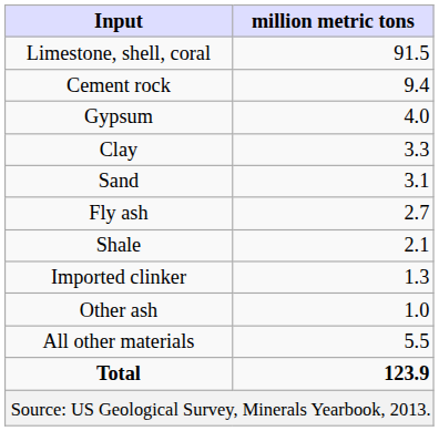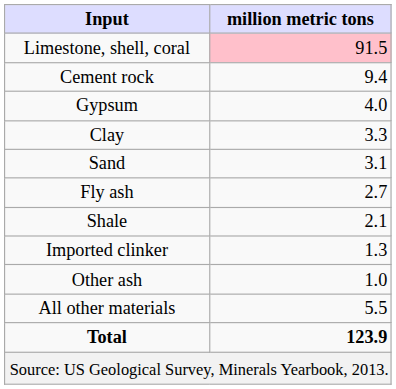Limestone, shell, coral | million metric tons: no background -> pink background
